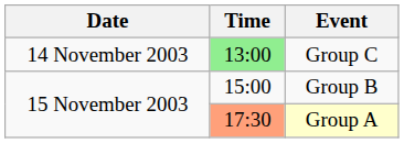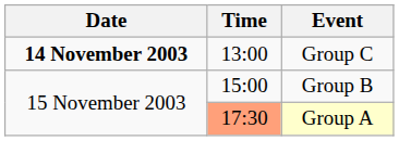Group C | Date: normal -> bold
Group C | Time: lightgreen background -> no background
